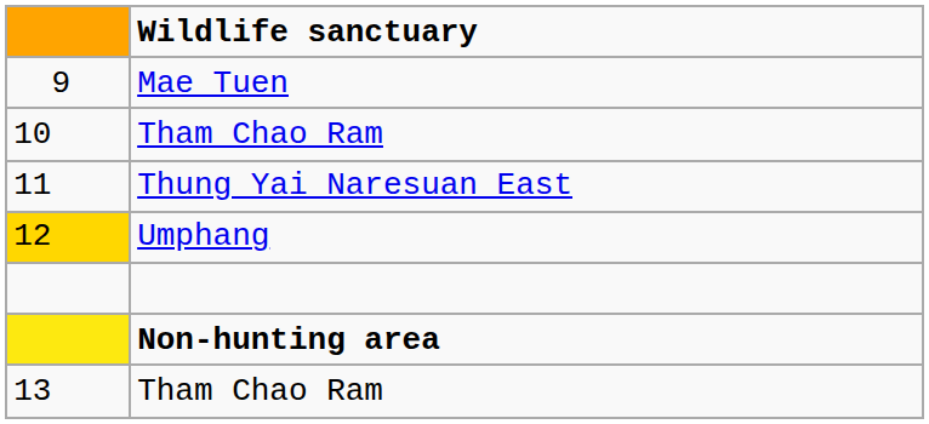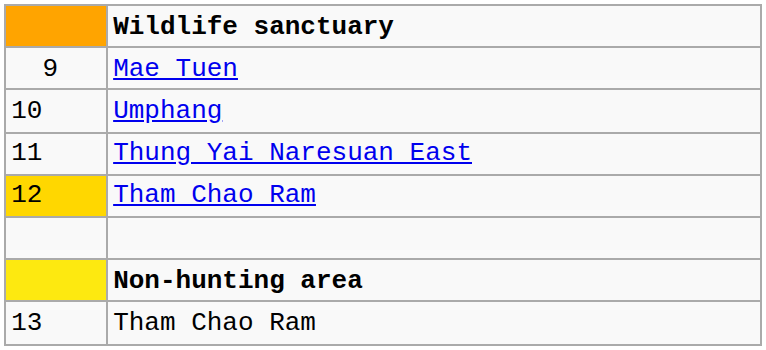row 3 | Wildlife sanctuary: Tham Chao Ram -> Umphang
row 5 | Wildlife sanctuary: Umphang -> Tham Chao Ram
